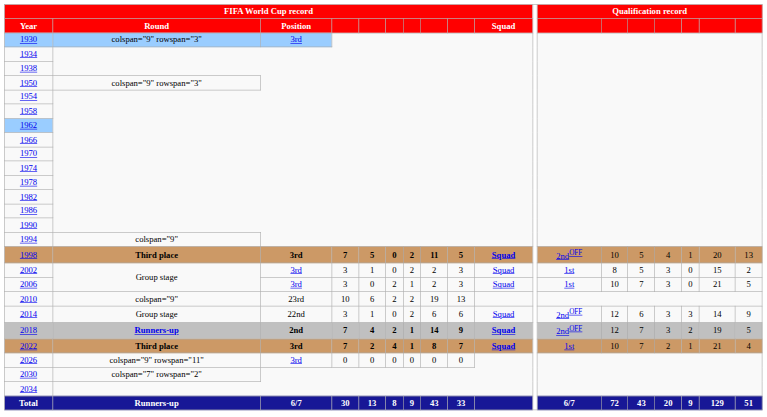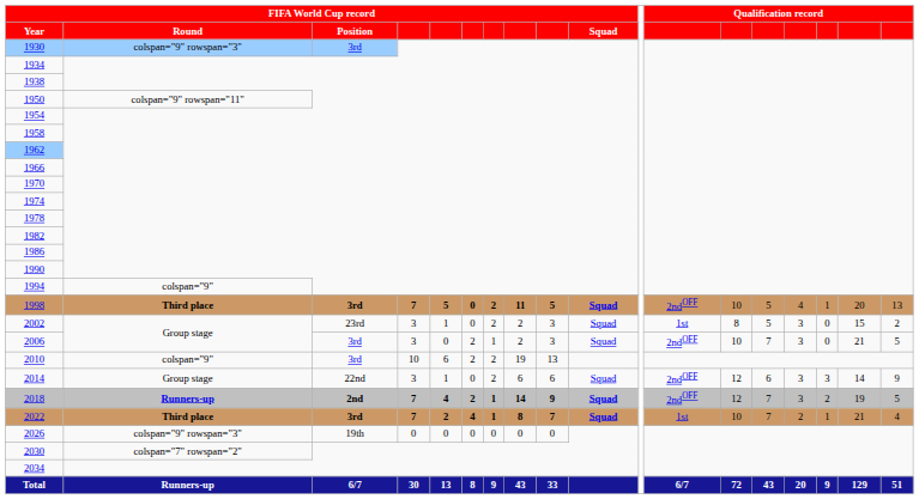1950 | FIFA World Cup record / Round: colspan="9" rowspan="3" -> colspan="9" rowspan="11"
2002 | FIFA World Cup record / Position: 3rd -> 23rd
2006 | column 12: 1st -> 2ndOFF
2010 | FIFA World Cup record / Position: 23rd -> 3rd
2026 | FIFA World Cup record / Round: colspan="9" rowspan="11" -> colspan="9" rowspan="3"
2026 | FIFA World Cup record / Position: 3rd -> 19th
